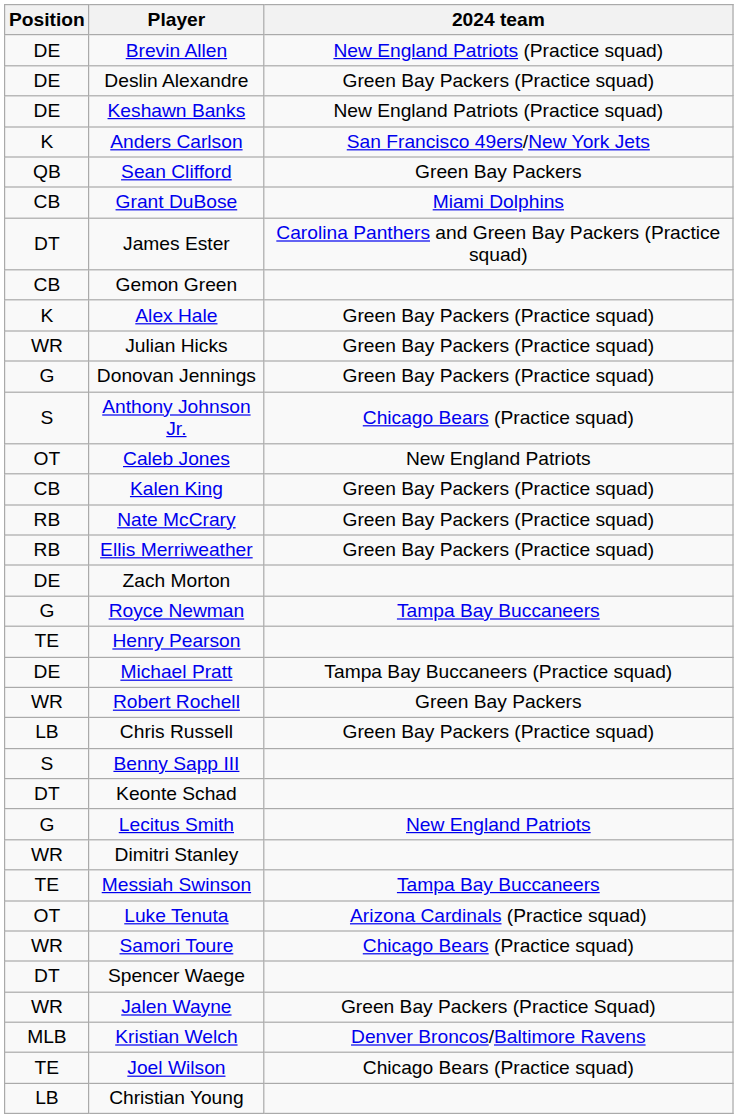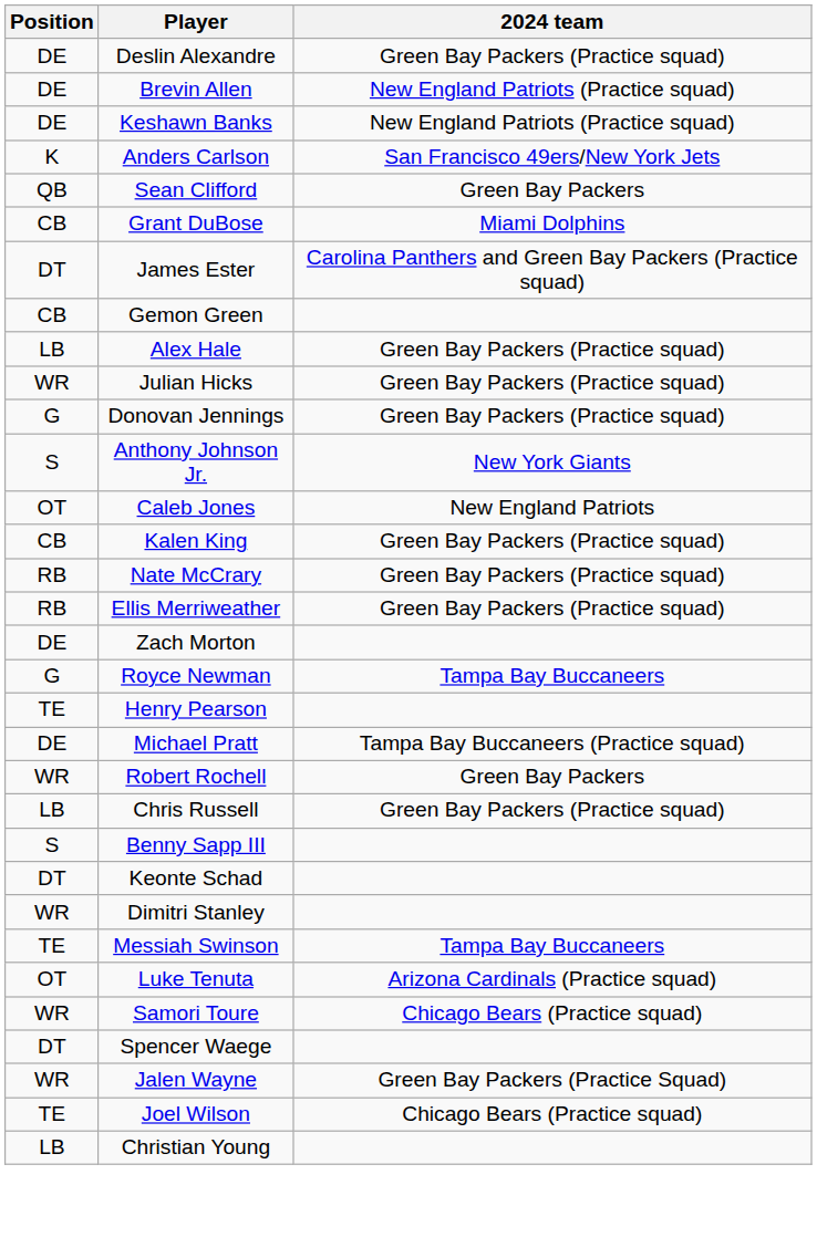rows swapped: Deslin Alexandre <-> Brevin Allen
Alex Hale | Position: K -> LB
Anthony Johnson Jr. | 2024 team: Chicago Bears (Practice squad) -> New York Giants
- row: G | Lecitus Smith | New England Patriots
- row: MLB | Kristian Welch | Denver Broncos/Baltimore Ravens
